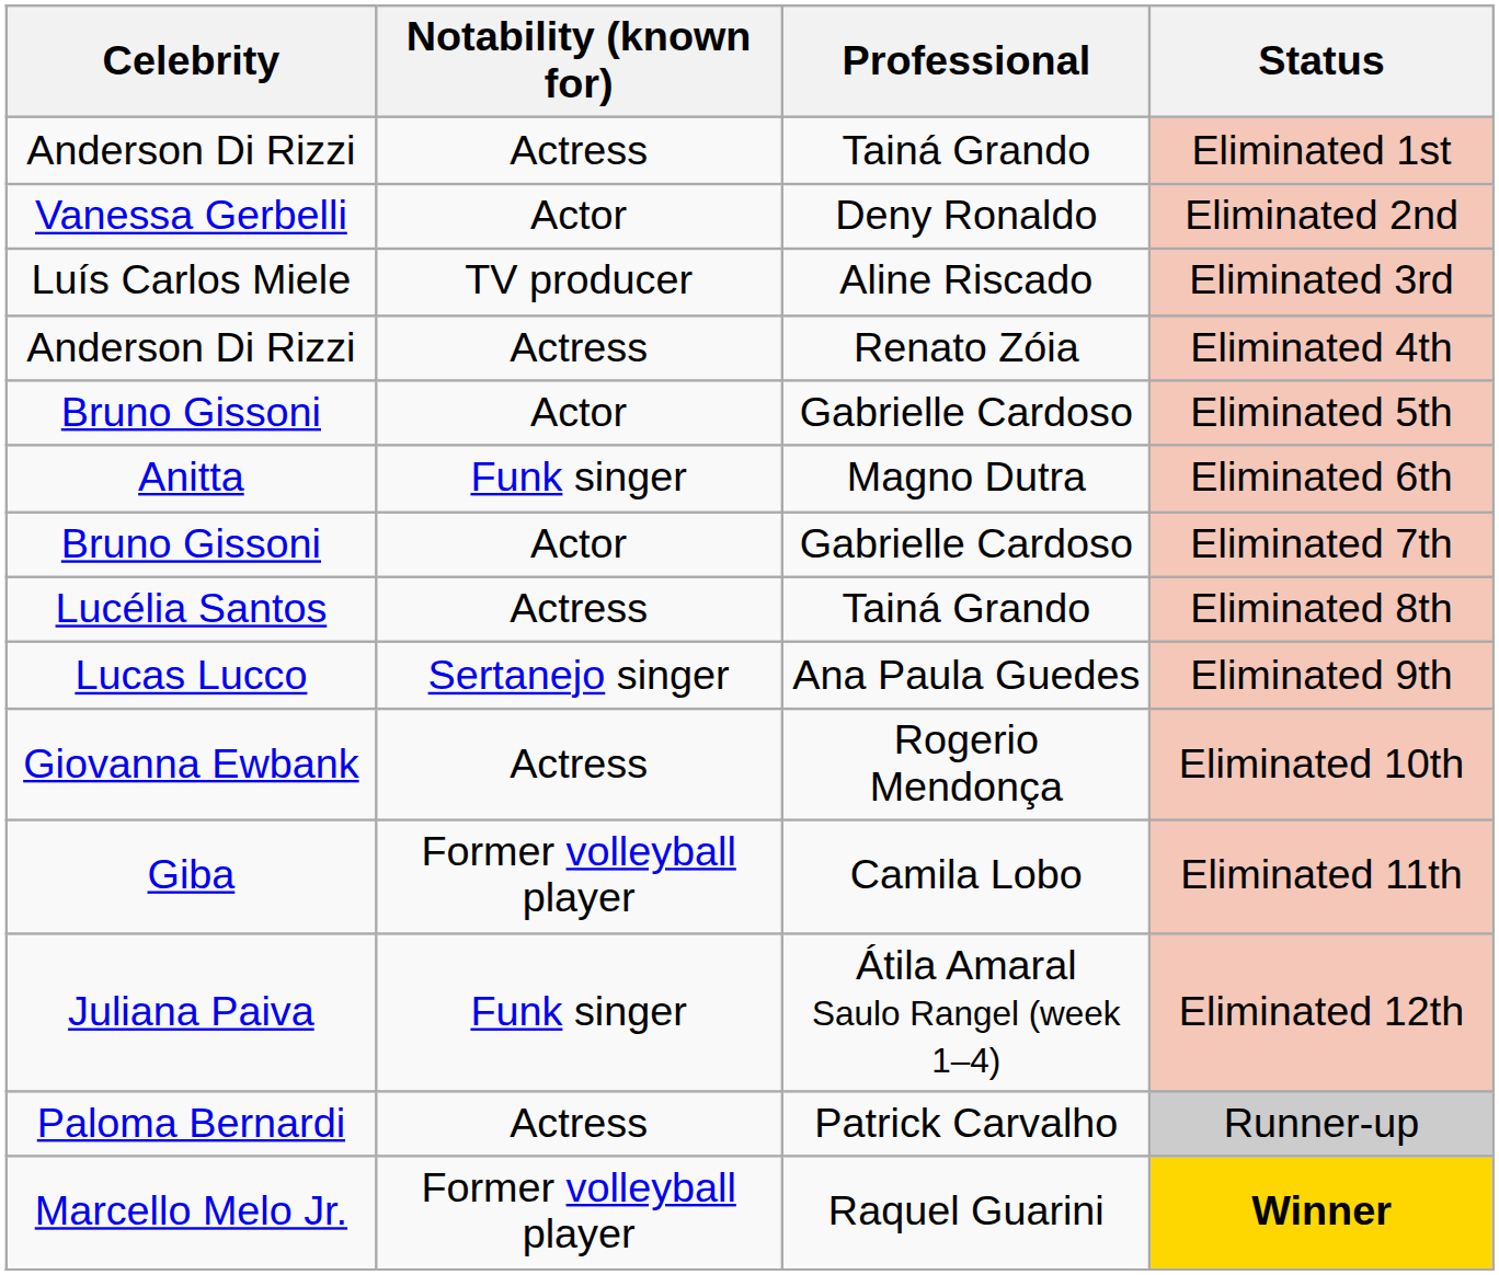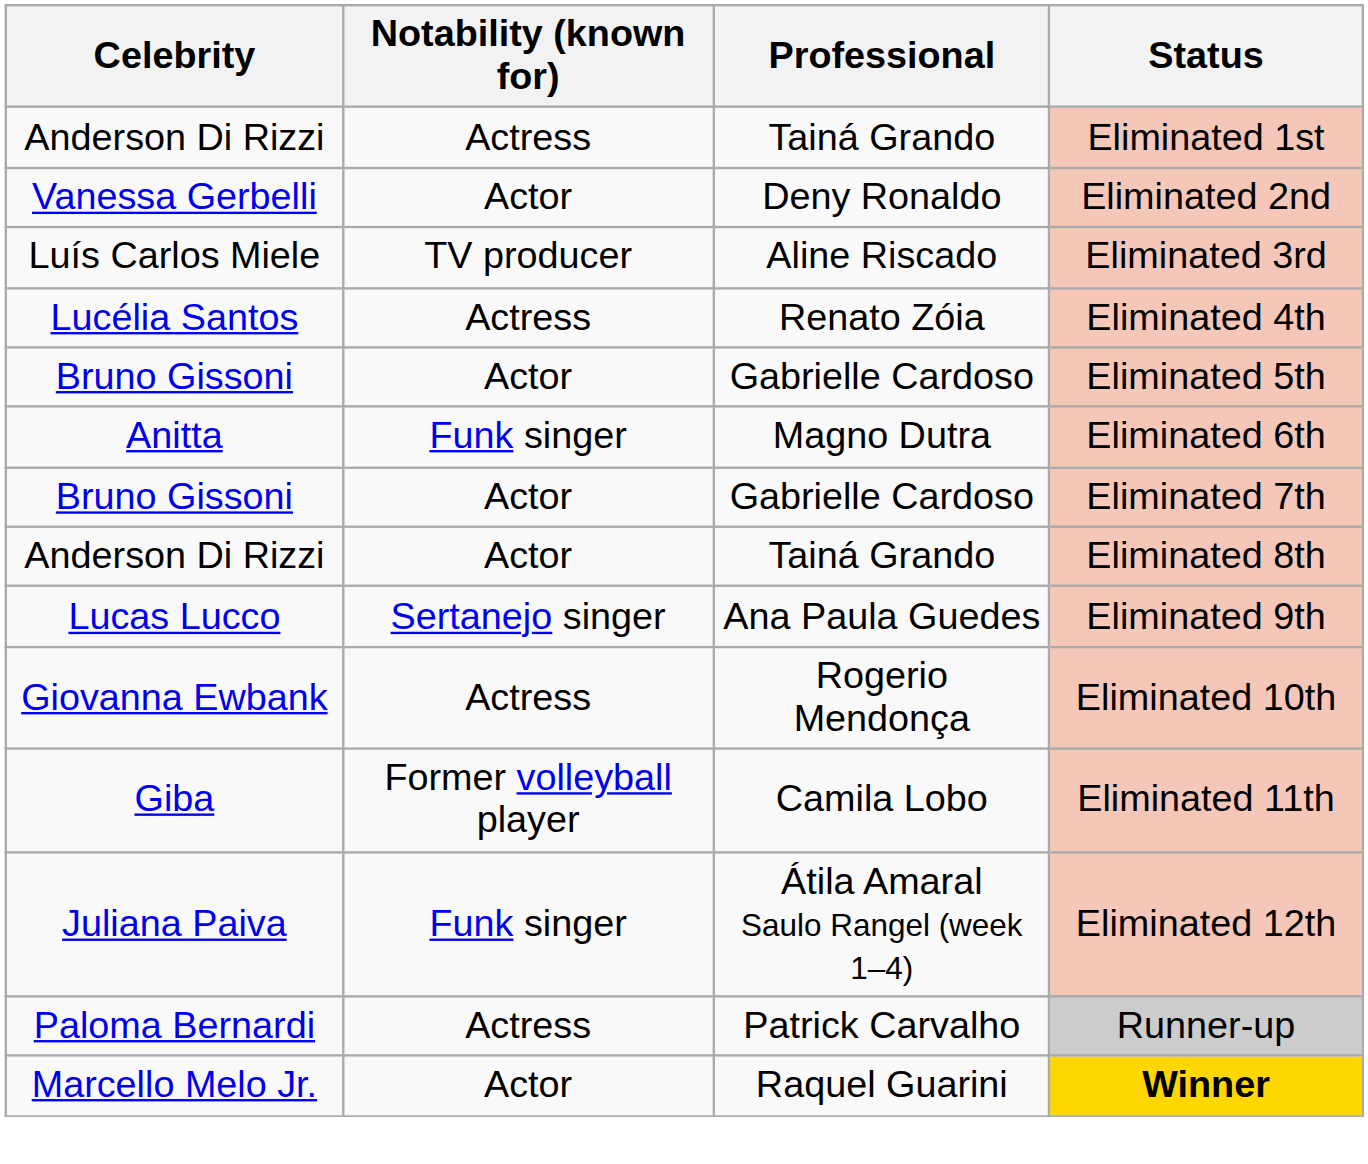Eliminated 4th | Celebrity: Anderson Di Rizzi -> Lucélia Santos
Eliminated 8th | Celebrity: Lucélia Santos -> Anderson Di Rizzi
Eliminated 8th | Notability (known for): Actress -> Actor
Winner | Notability (known for): Former volleyball player -> Actor
